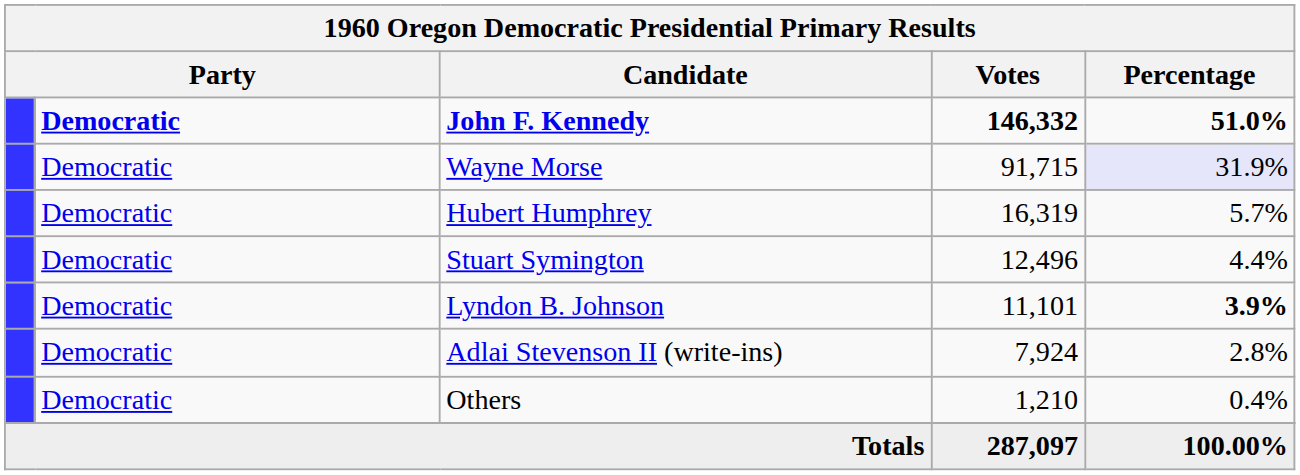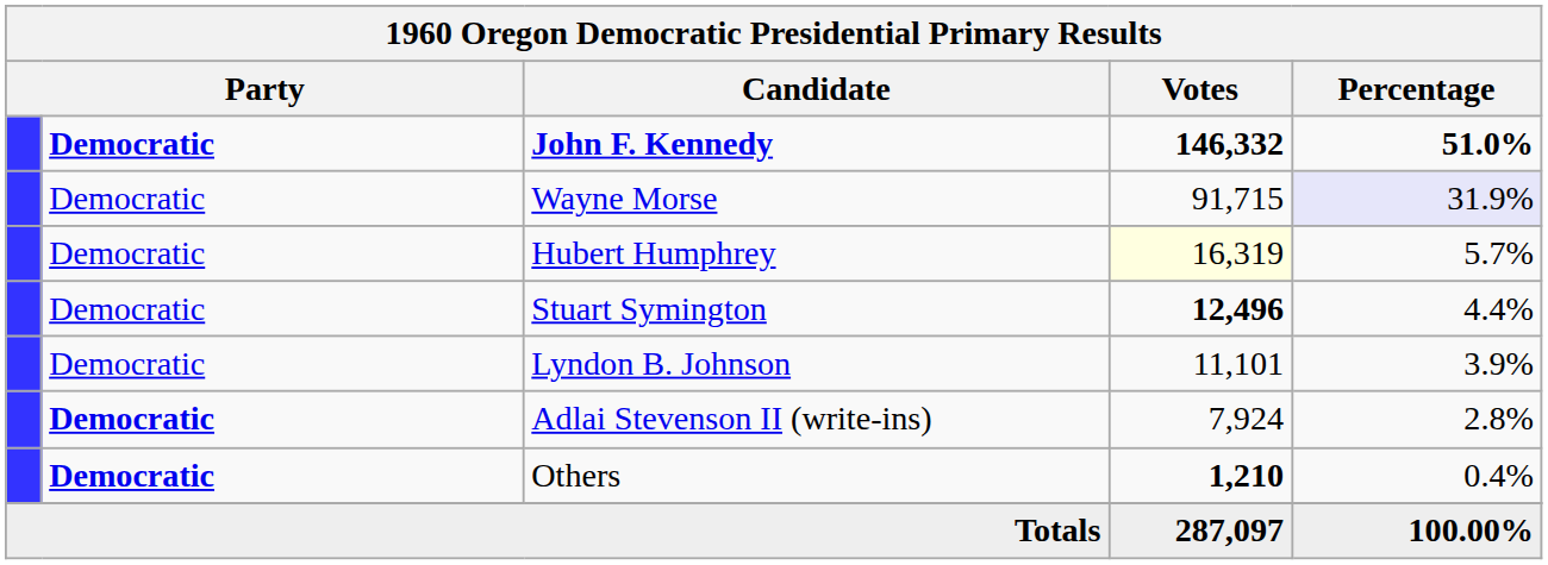Hubert Humphrey | Votes: no background -> lightyellow background
Stuart Symington | Votes: normal -> bold
Lyndon B. Johnson | Percentage: bold -> normal
Adlai Stevenson II (write-ins) | column 2: normal -> bold
Others | column 2: normal -> bold
Others | Votes: normal -> bold
